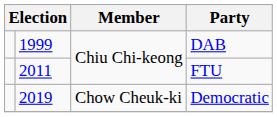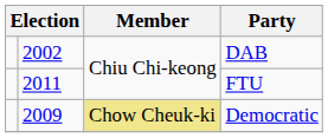DAB | column 2: 1999 -> 2002
Democratic | column 2: 2019 -> 2009
Democratic | Member: no background -> khaki background
